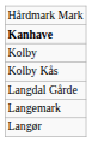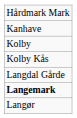row 2 | column 1: bold -> normal
row 6 | column 1: normal -> bold
